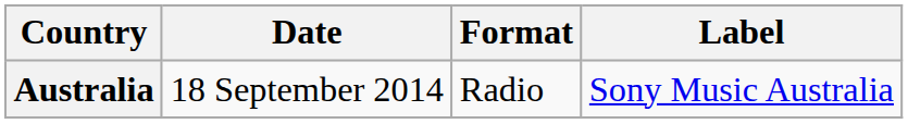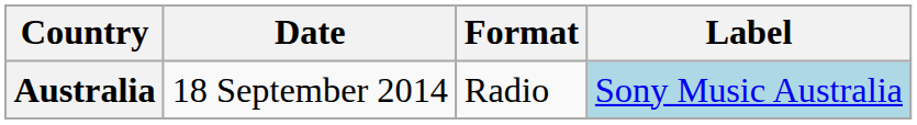Australia | Label: no background -> lightblue background
